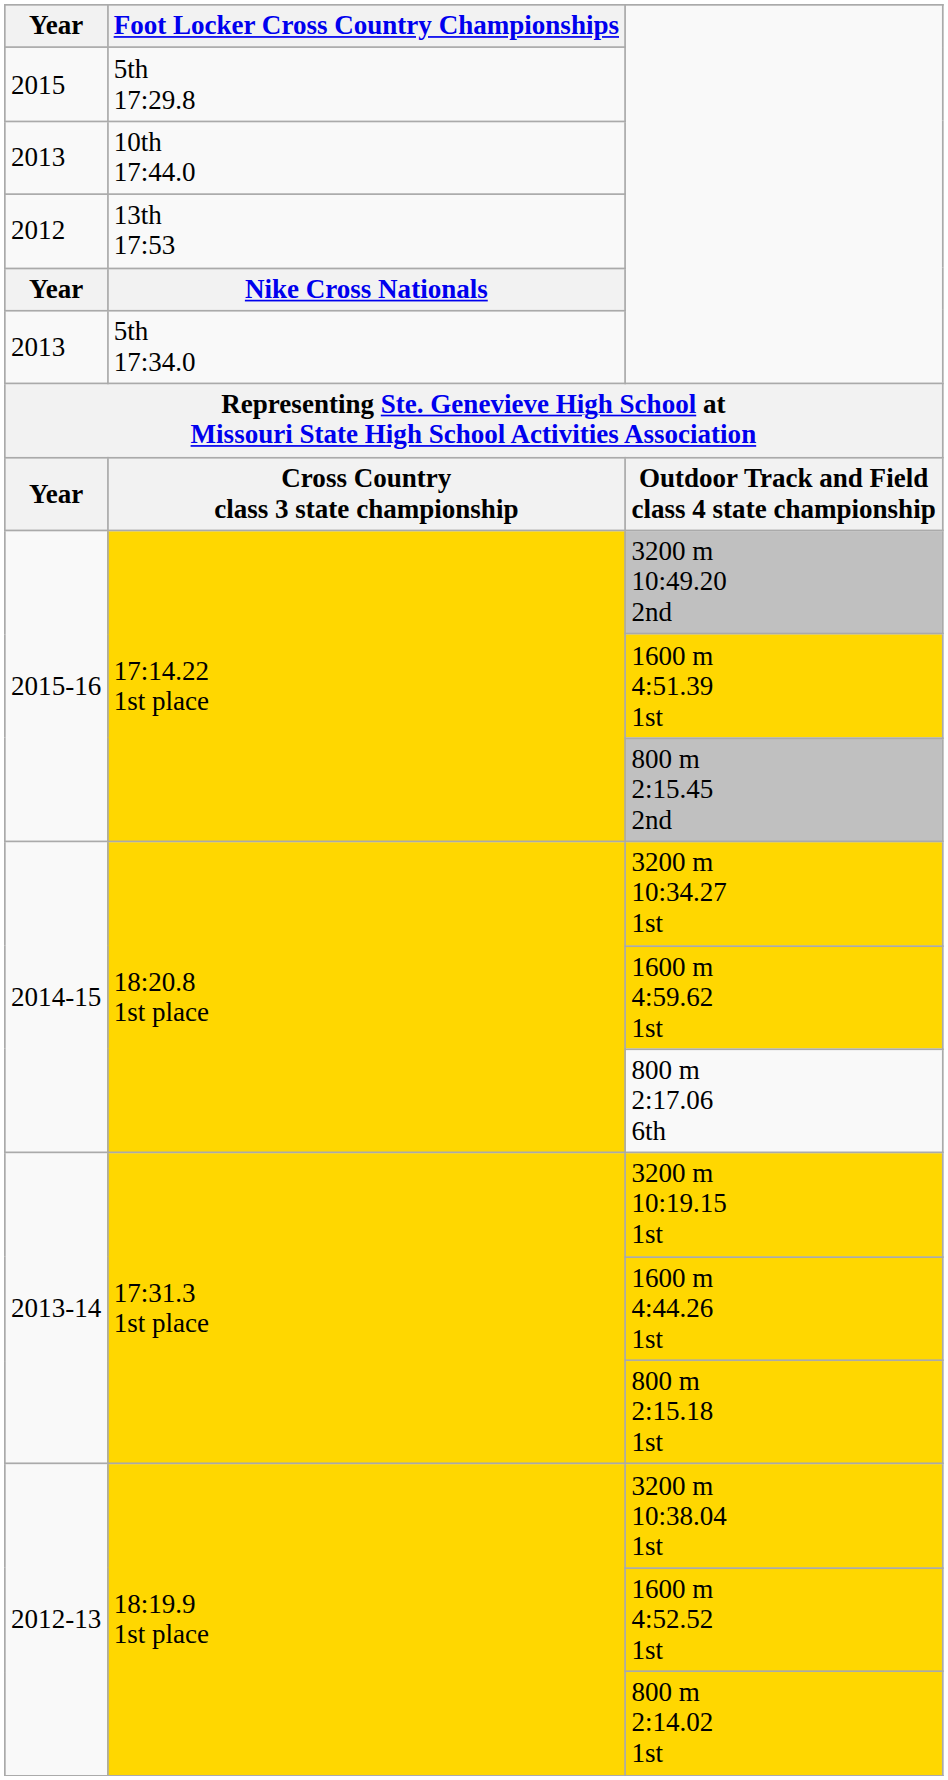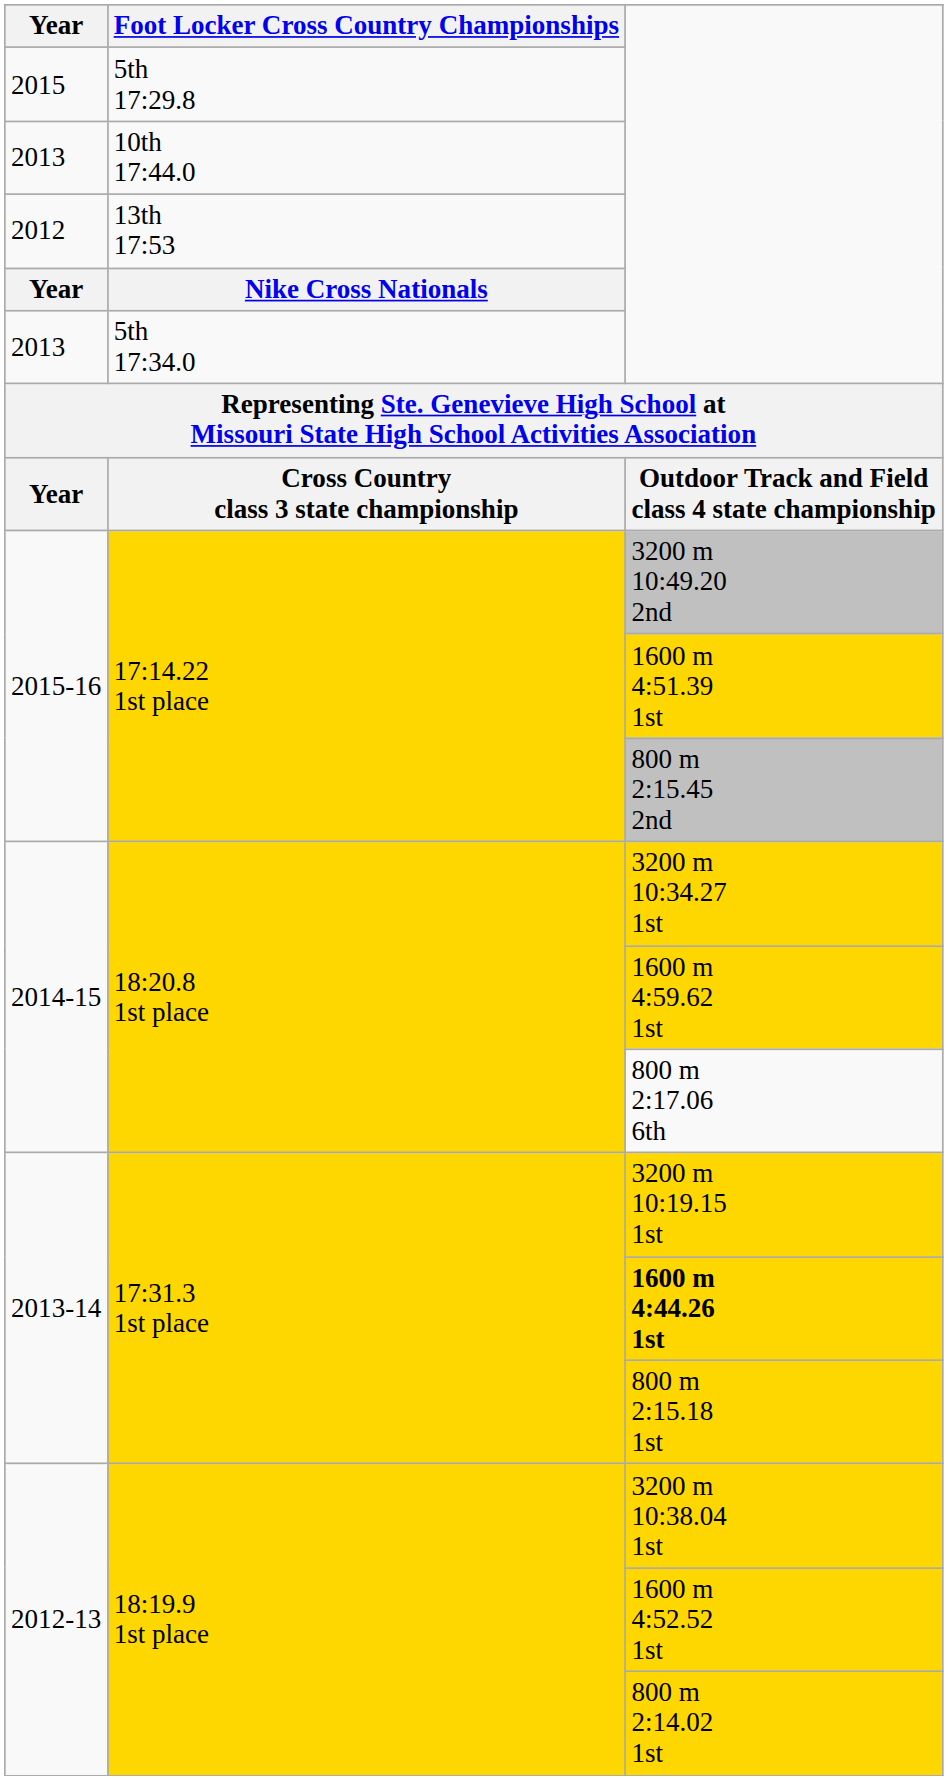1600 m 4:44.26 1st | column 3: normal -> bold
